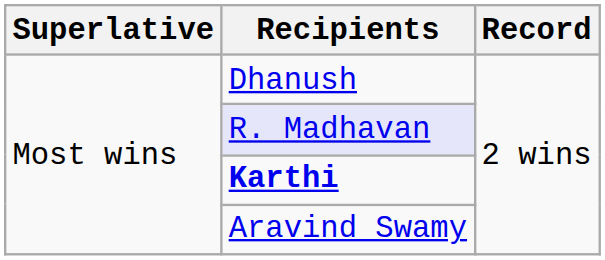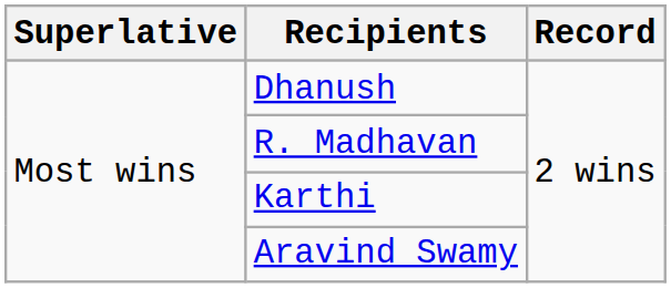R. Madhavan | Recipients: lavender background -> no background
Karthi | Recipients: bold -> normal
